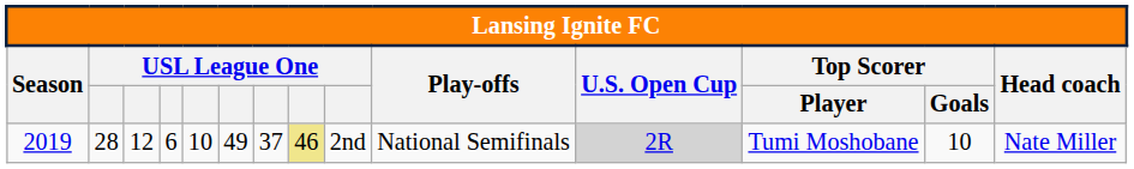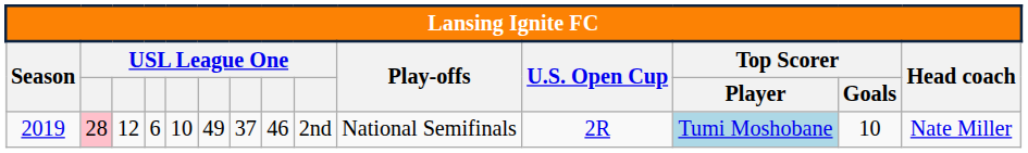2019 | column 2: no background -> pink background
2019 | column 8: khaki background -> no background
2019 | U.S. Open Cup: lightgrey background -> no background
2019 | Top Scorer / Player: no background -> lightblue background
